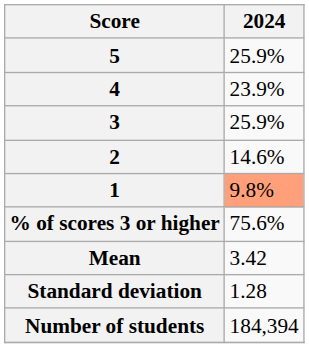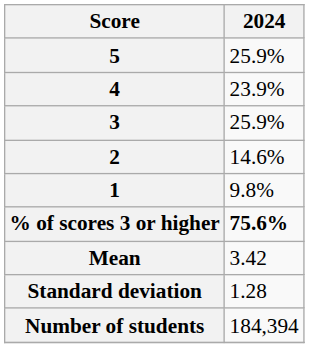1 | 2024: lightsalmon background -> no background
% of scores 3 or higher | 2024: normal -> bold
